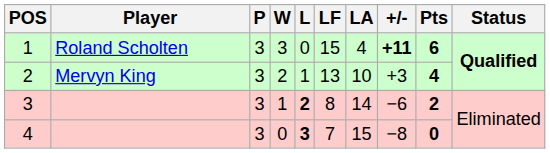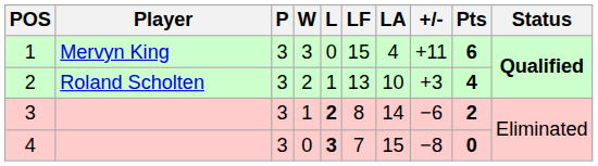row 2 | Player: Roland Scholten -> Mervyn King
row 2 | +/-: bold -> normal
row 3 | Player: Mervyn King -> Roland Scholten
